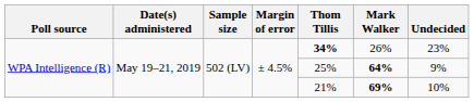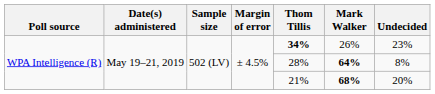row 3 | Thom Tillis: 25% -> 28%
row 3 | Undecided: 9% -> 8%
row 4 | Mark Walker: 69% -> 68%
row 4 | Undecided: 10% -> 20%
